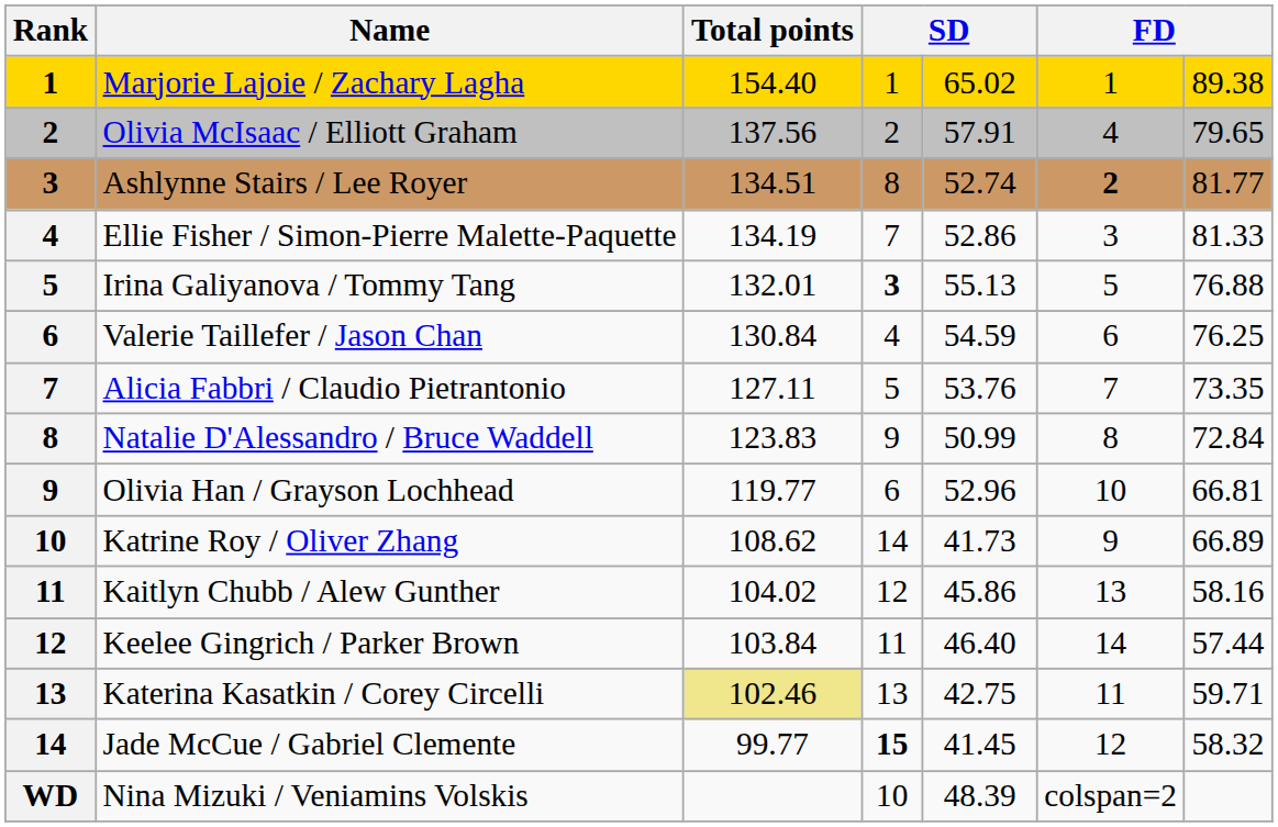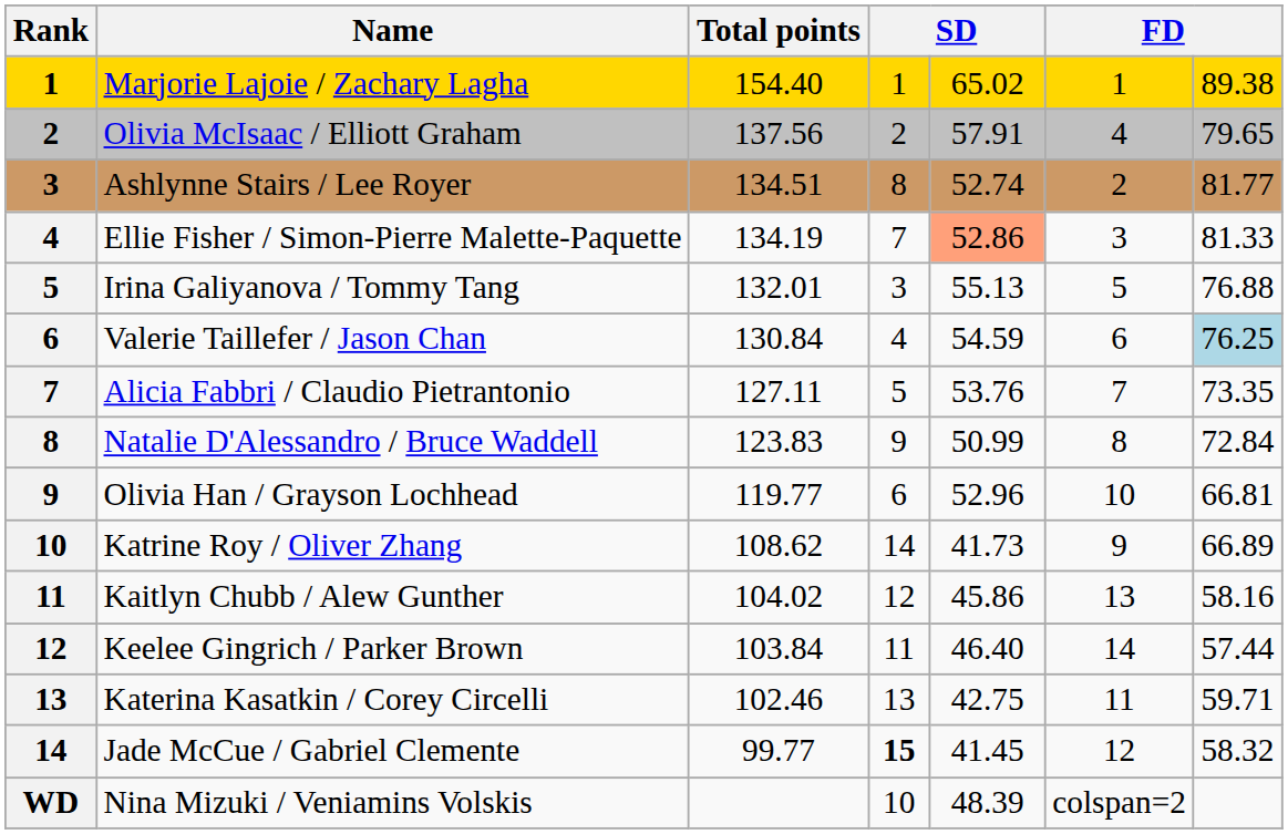Ashlynne Stairs / Lee Royer | column 6: bold -> normal
Ellie Fisher / Simon-Pierre Malette-Paquette | column 5: no background -> lightsalmon background
Irina Galiyanova / Tommy Tang | column 4: bold -> normal
Valerie Taillefer / Jason Chan | column 7: no background -> lightblue background
Katerina Kasatkin / Corey Circelli | Total points: khaki background -> no background
